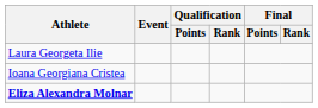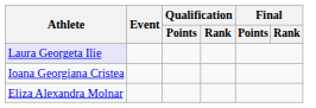Laura Georgeta Ilie | Athlete: no background -> lavender background
Eliza Alexandra Molnar | Athlete: bold -> normal
